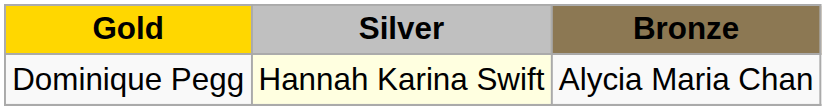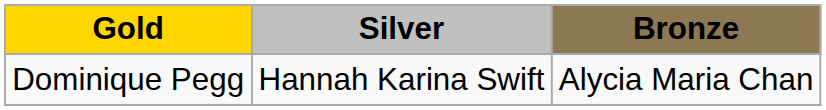Dominique Pegg | Silver: lightyellow background -> no background
